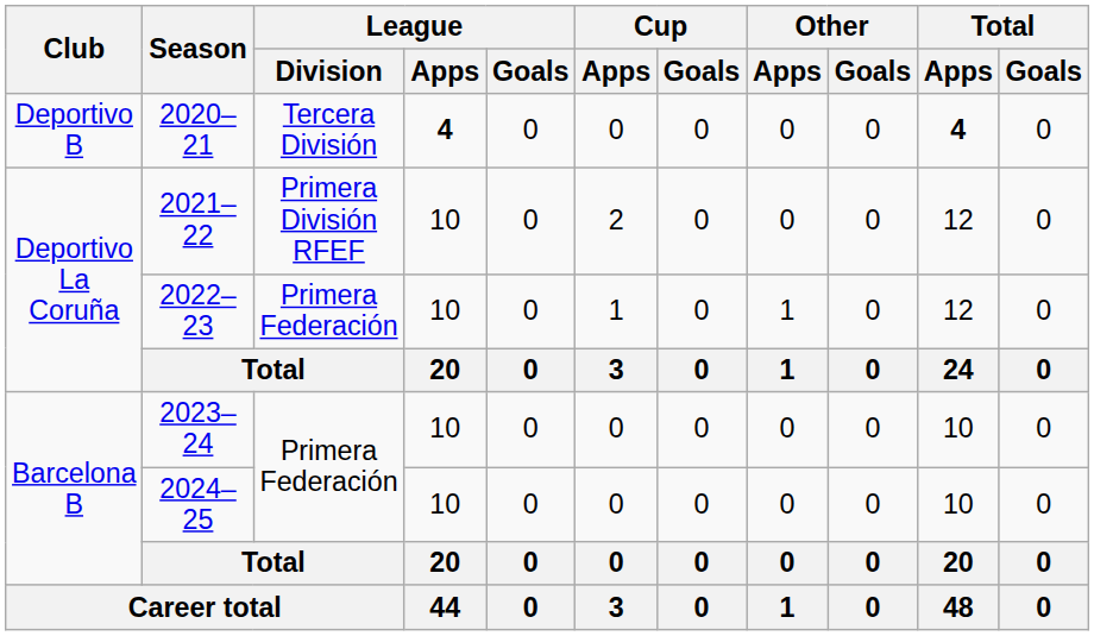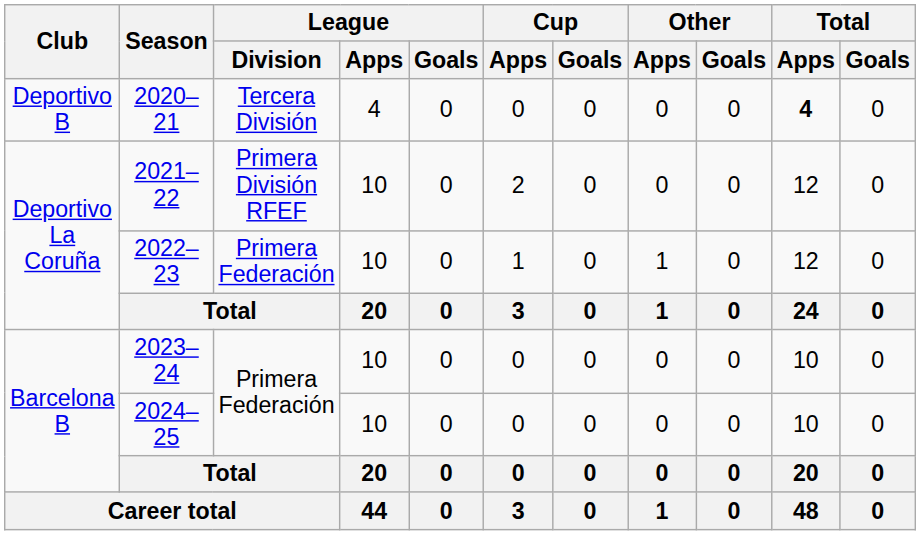2020–21 | League / Apps: bold -> normal
